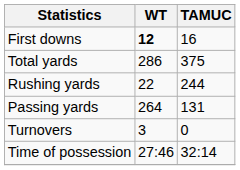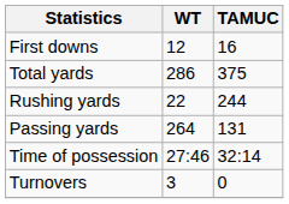First downs | WT: bold -> normal
rows swapped: Turnovers <-> Time of possession
